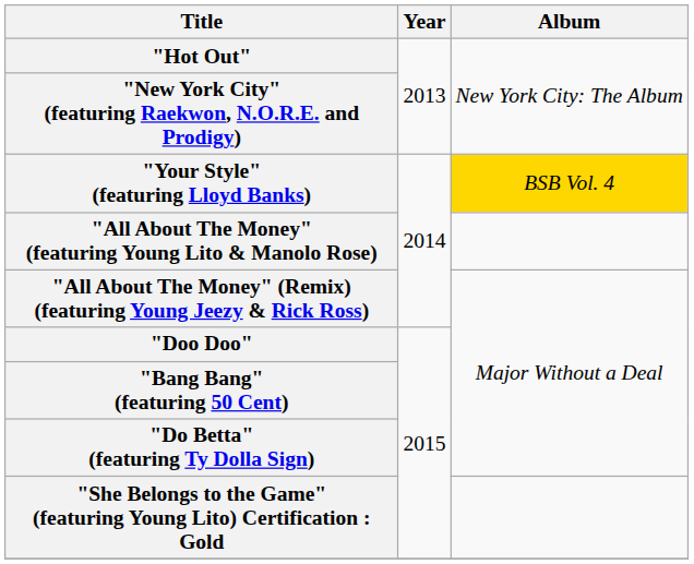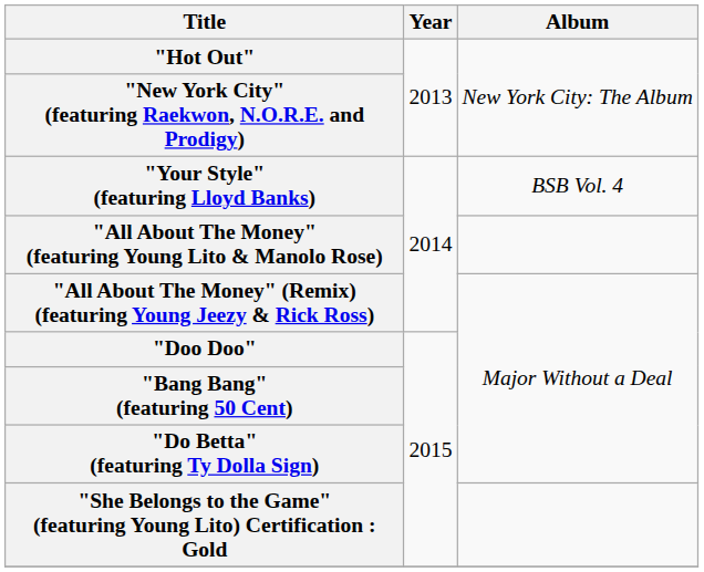"Your Style" (featuring Lloyd Banks) | Album: gold background -> no background
